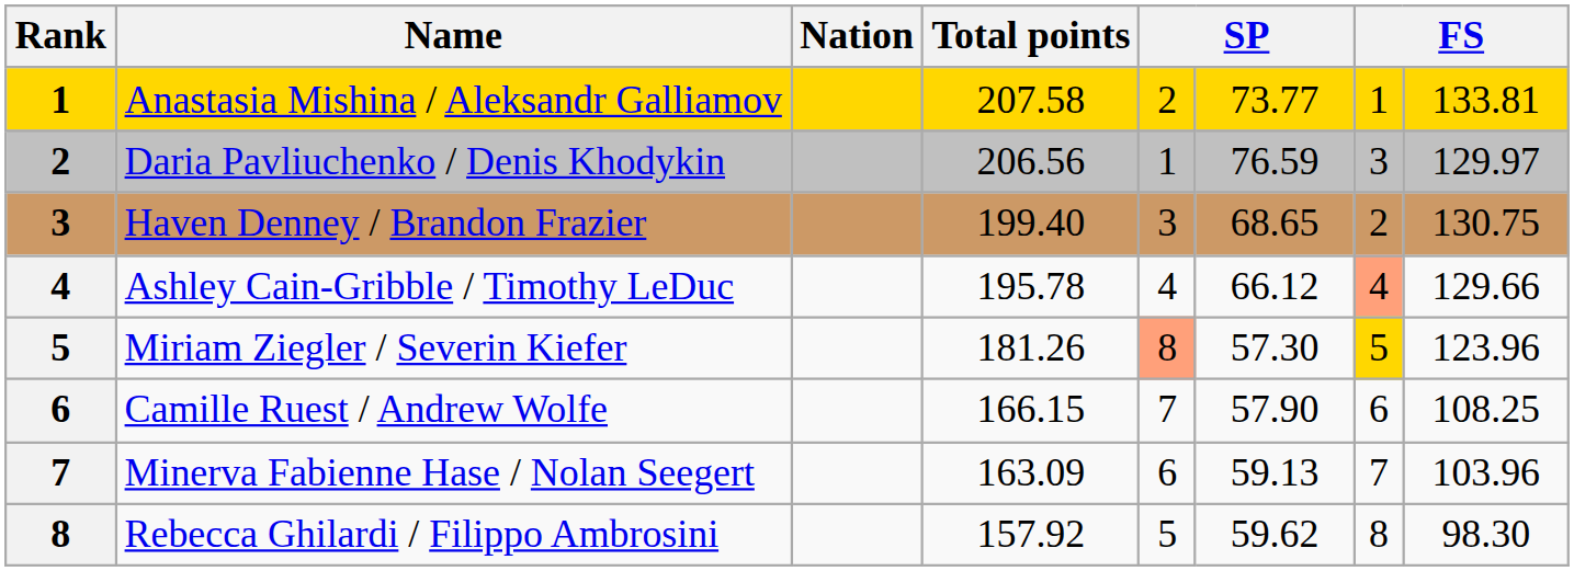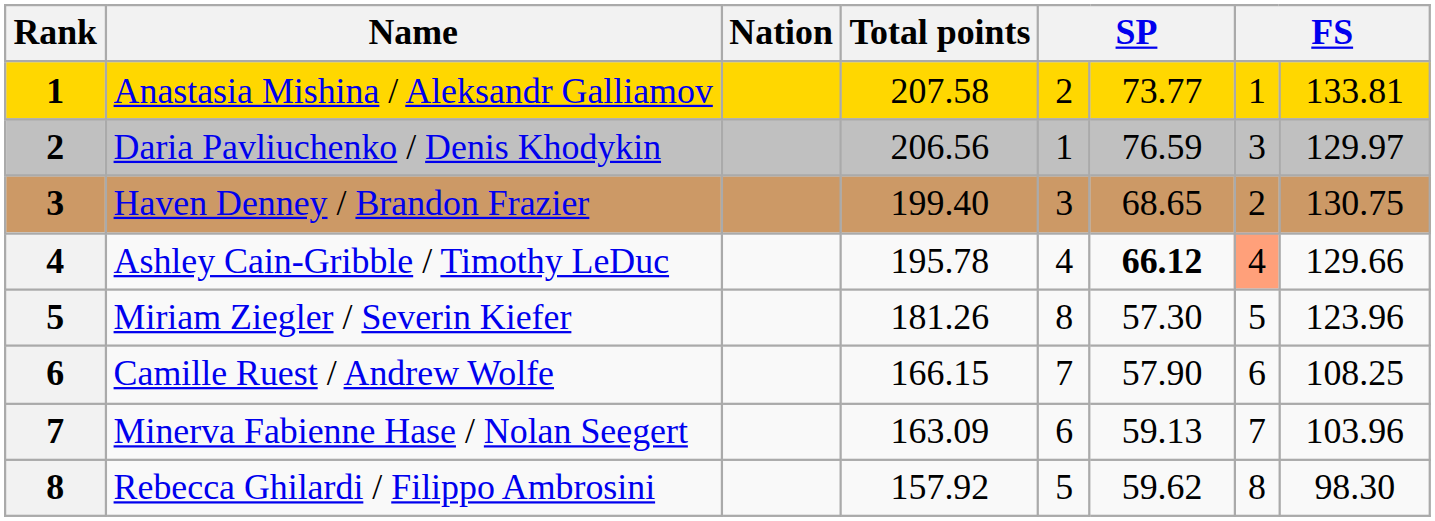Ashley Cain-Gribble / Timothy LeDuc | column 6: normal -> bold
Miriam Ziegler / Severin Kiefer | column 5: lightsalmon background -> no background
Miriam Ziegler / Severin Kiefer | column 7: gold background -> no background
